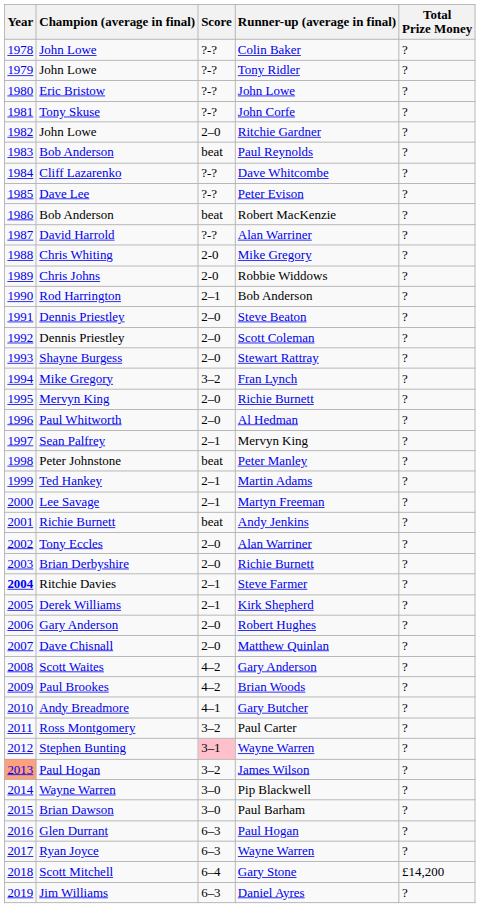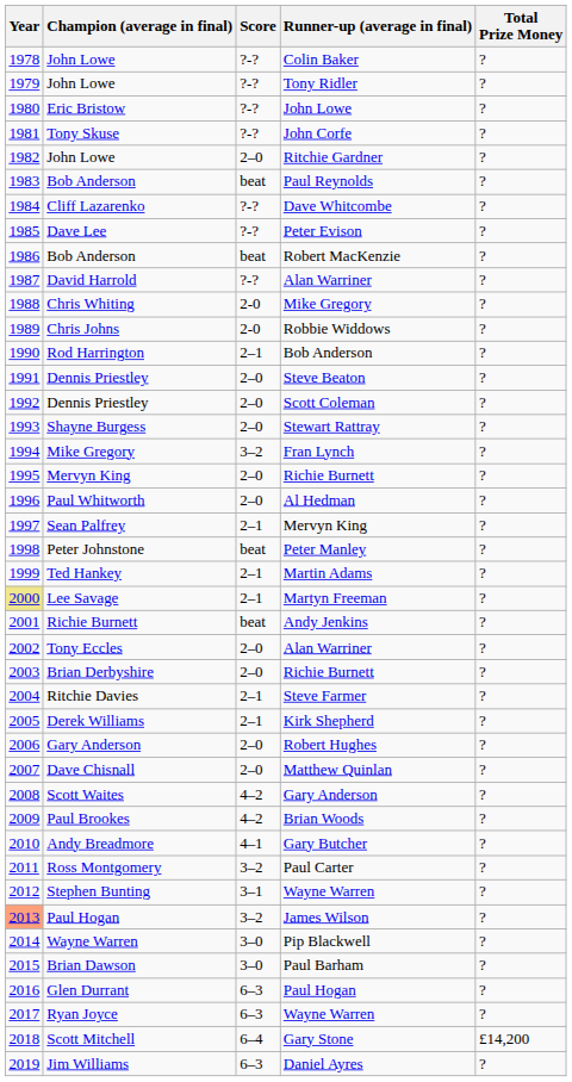Martyn Freeman | Year: no background -> khaki background
Steve Farmer | Year: bold -> normal
Stephen Bunting / Wayne Warren | Score: pink background -> no background
